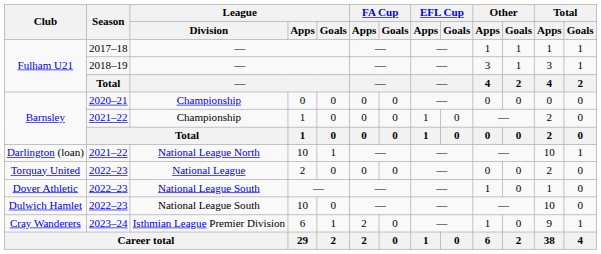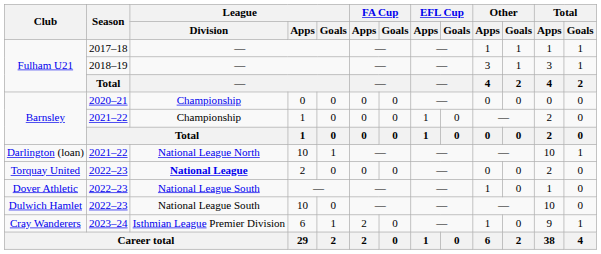Torquay United | League / Division: normal -> bold
